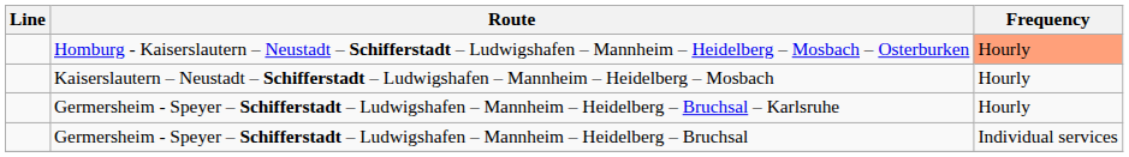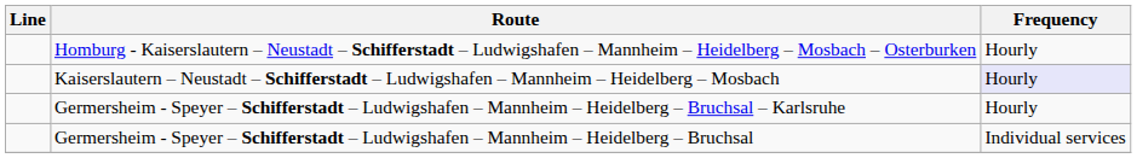row 2 | Frequency: lightsalmon background -> no background
row 3 | Frequency: no background -> lavender background
